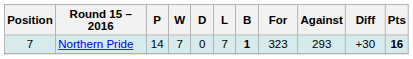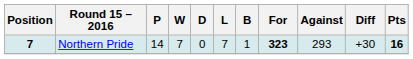Northern Pride | Position: normal -> bold
Northern Pride | B: bold -> normal
Northern Pride | For: normal -> bold
